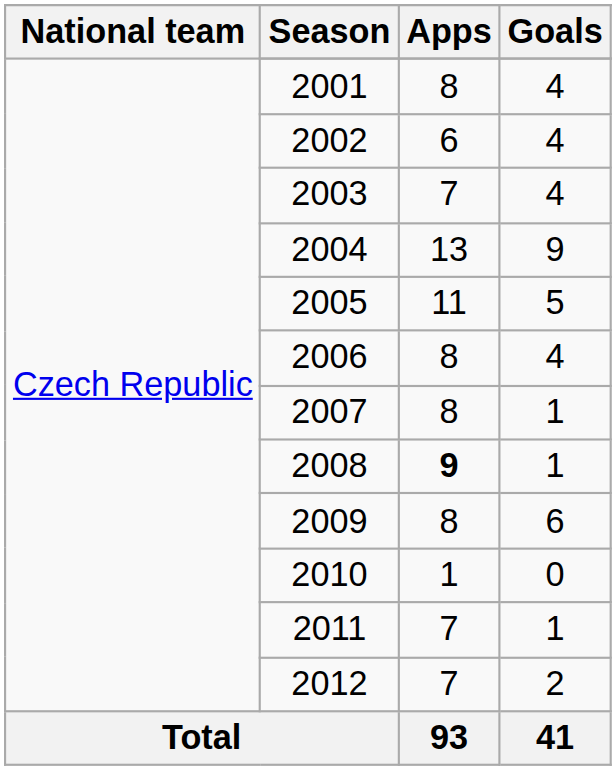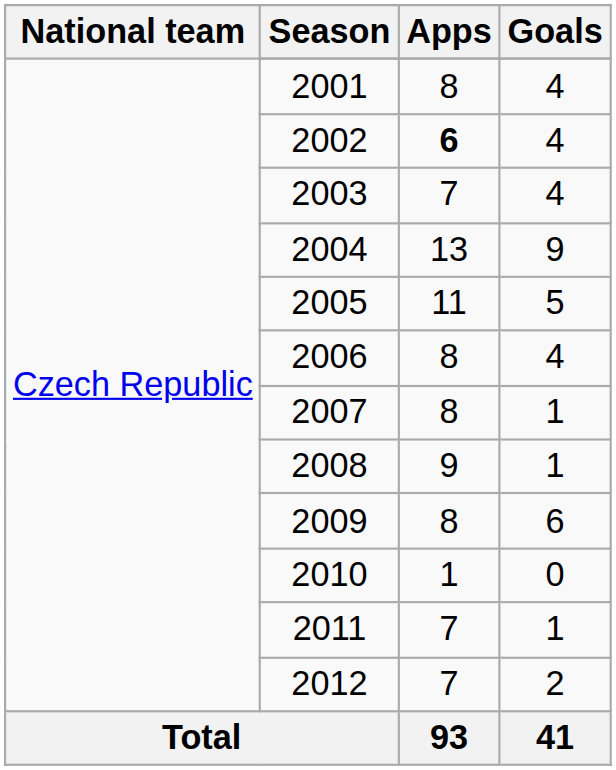2002 | Apps: normal -> bold
2008 | Apps: bold -> normal
